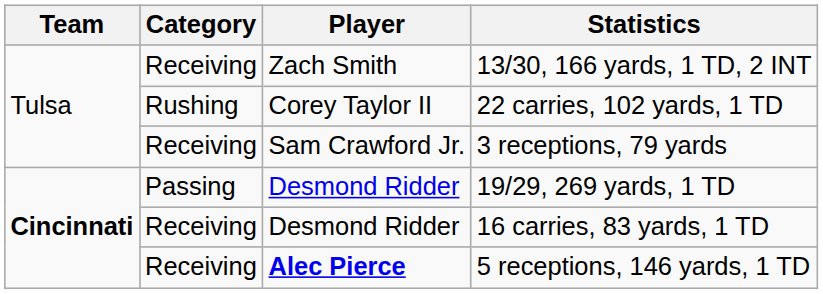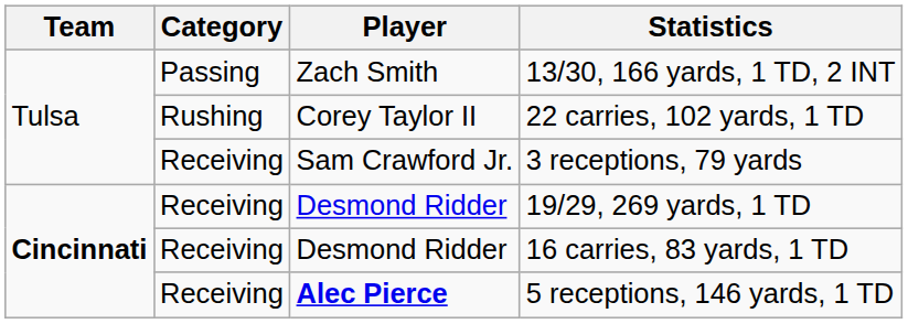13/30, 166 yards, 1 TD, 2 INT | Category: Receiving -> Passing
19/29, 269 yards, 1 TD | Category: Passing -> Receiving
